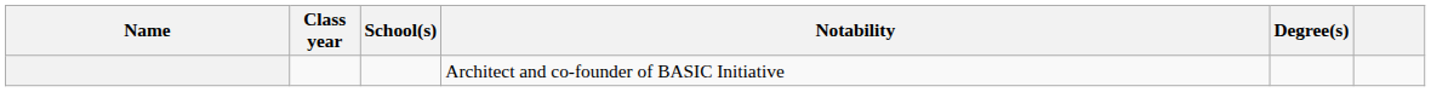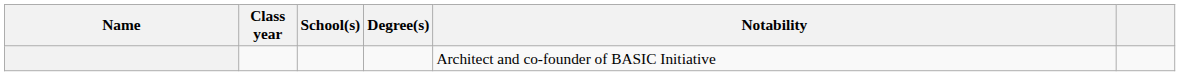columns swapped: Degree(s) <-> Notability
